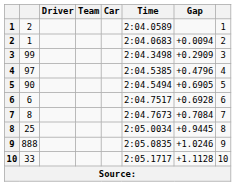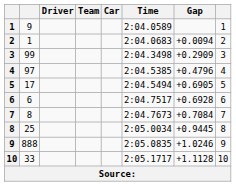row 2 | column 2: 2 -> 9
row 6 | column 2: 90 -> 17
